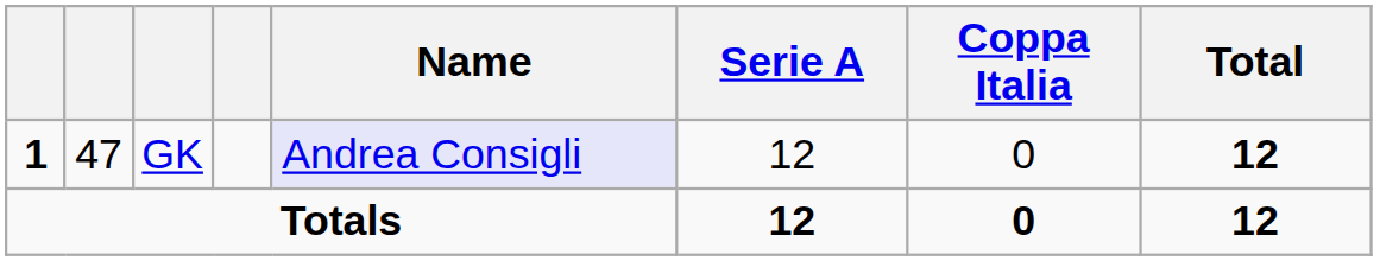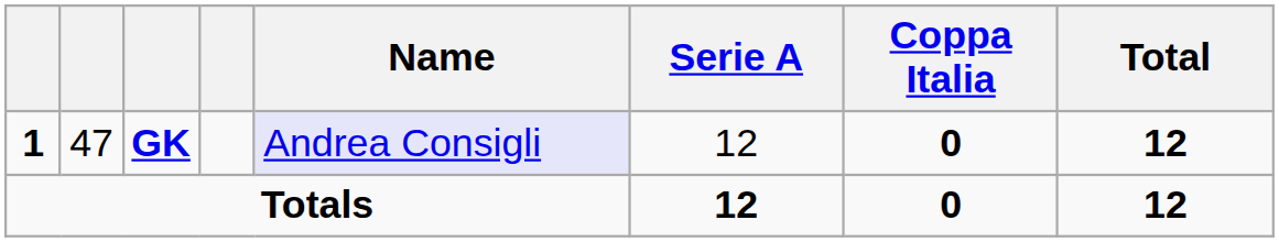1 | column 3: normal -> bold
1 | Coppa Italia: normal -> bold
